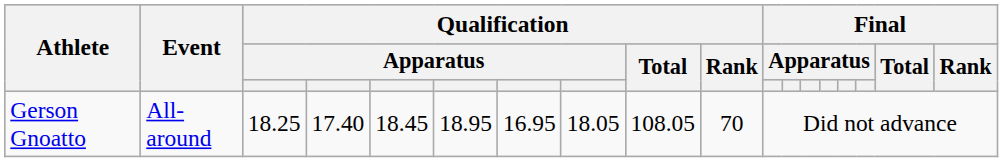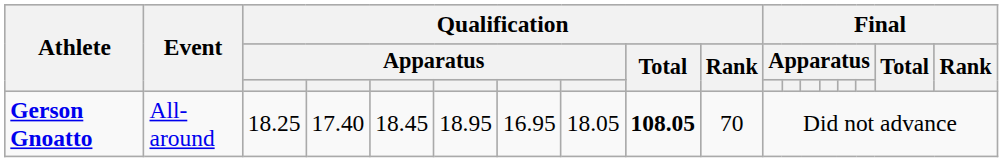row 4 | Athlete: normal -> bold
row 4 | Qualification / Total: normal -> bold
